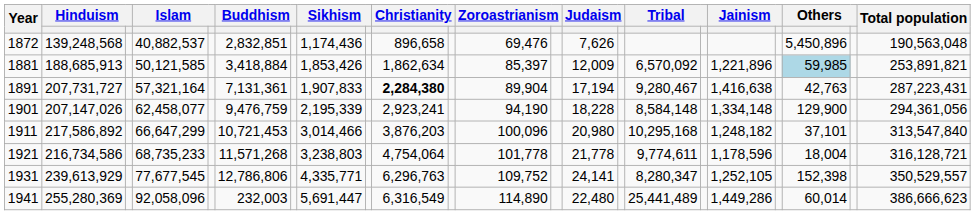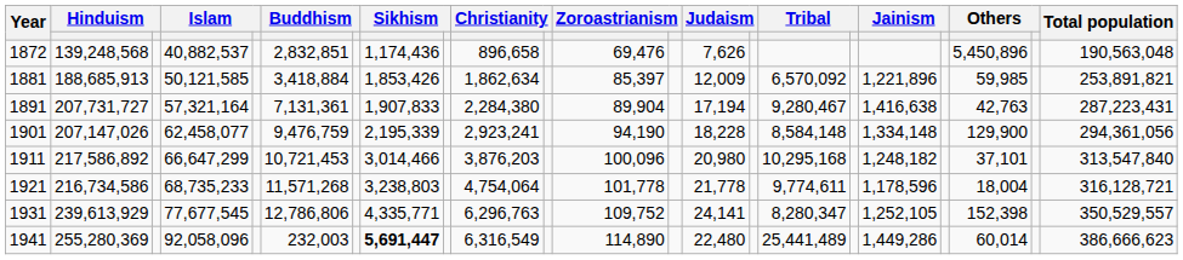1881 | column 20: lightblue background -> no background
1891 | column 10: bold -> normal
1941 | column 8: normal -> bold
